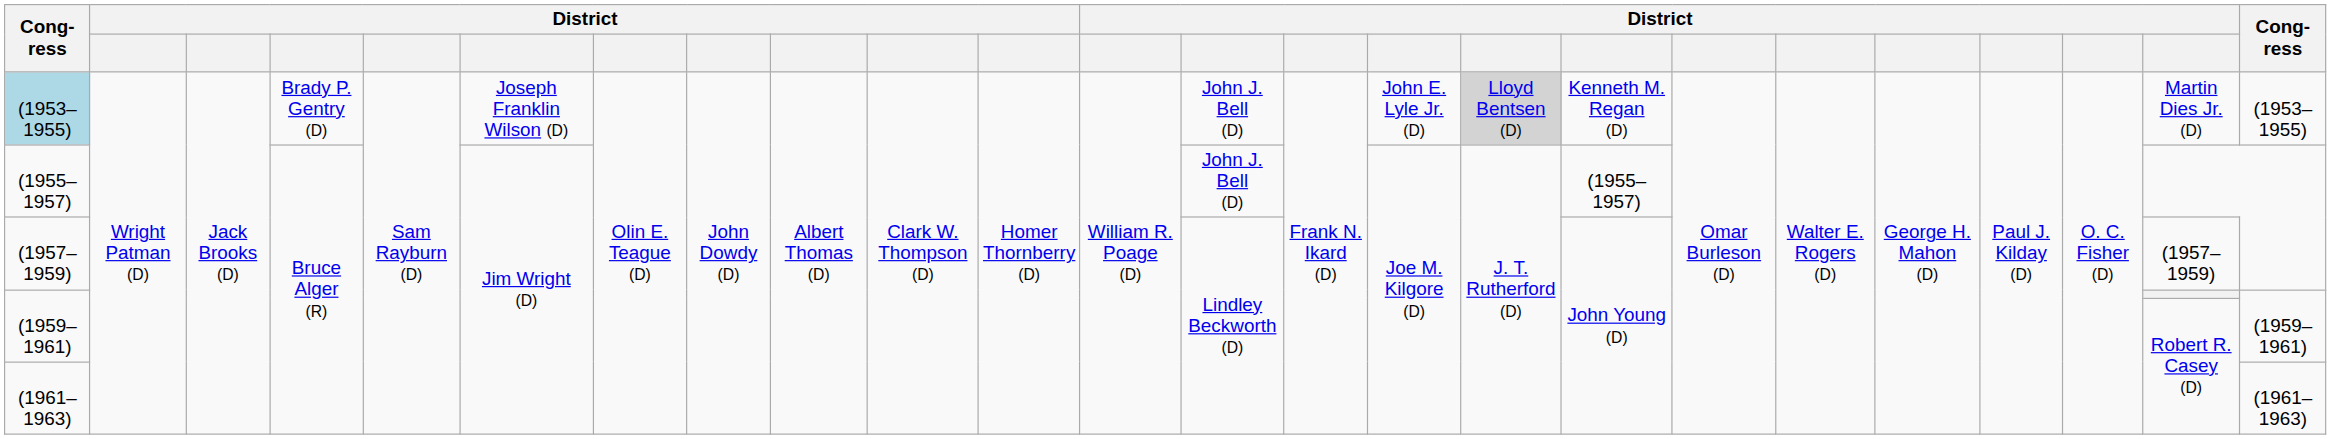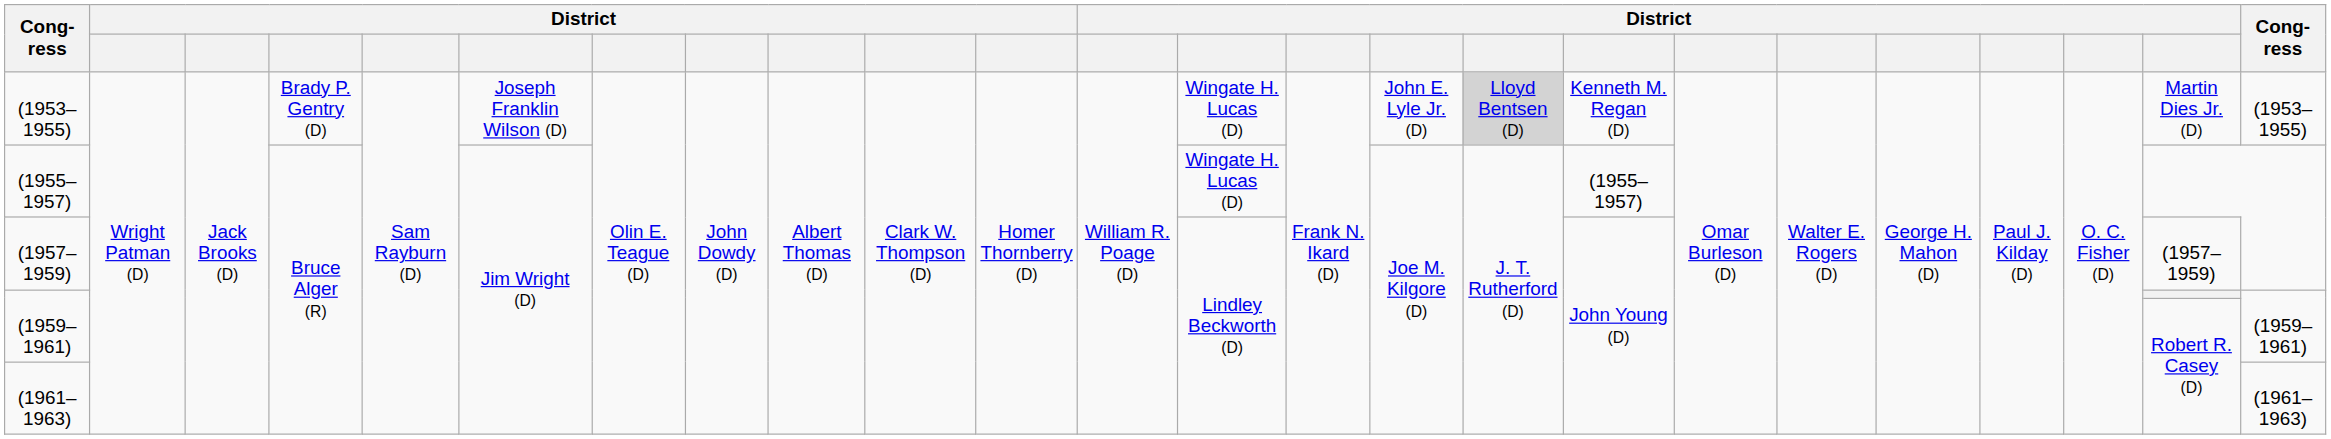row 3 | column 1: lightblue background -> no background
row 3 | column 13: John J. Bell (D) -> Wingate H. Lucas (D)
row 4 | column 13: John J. Bell (D) -> Wingate H. Lucas (D)
